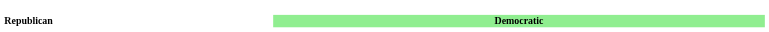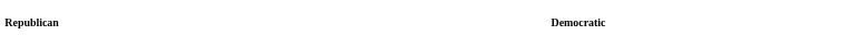Republican | 213: lightgreen background -> no background
